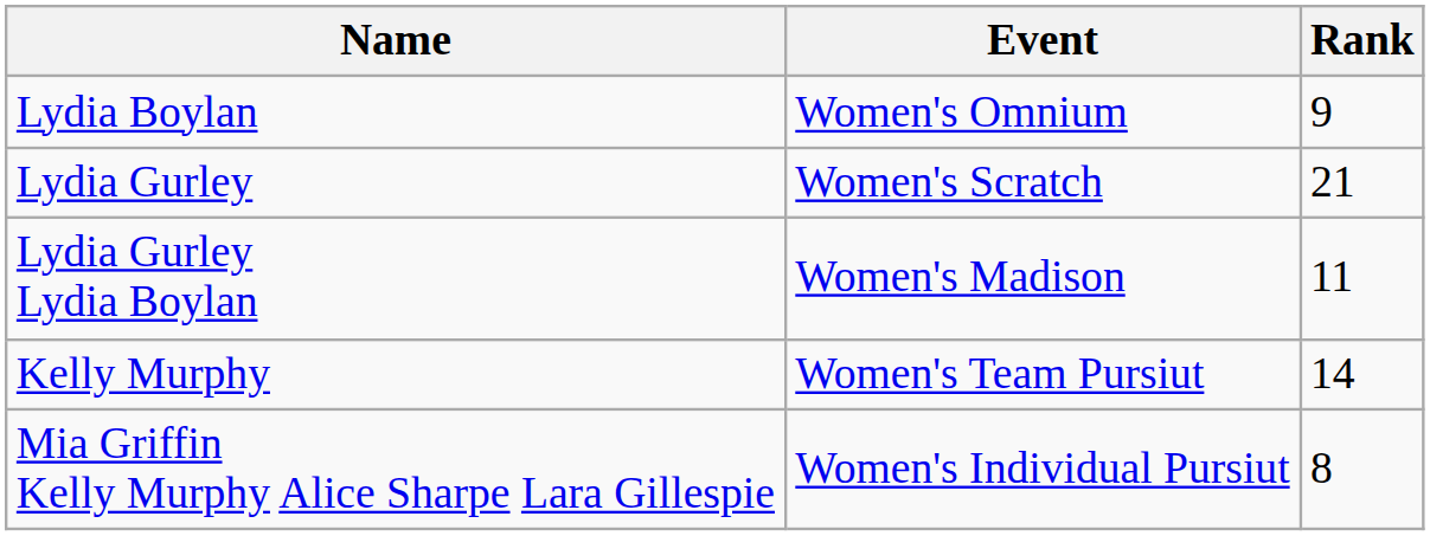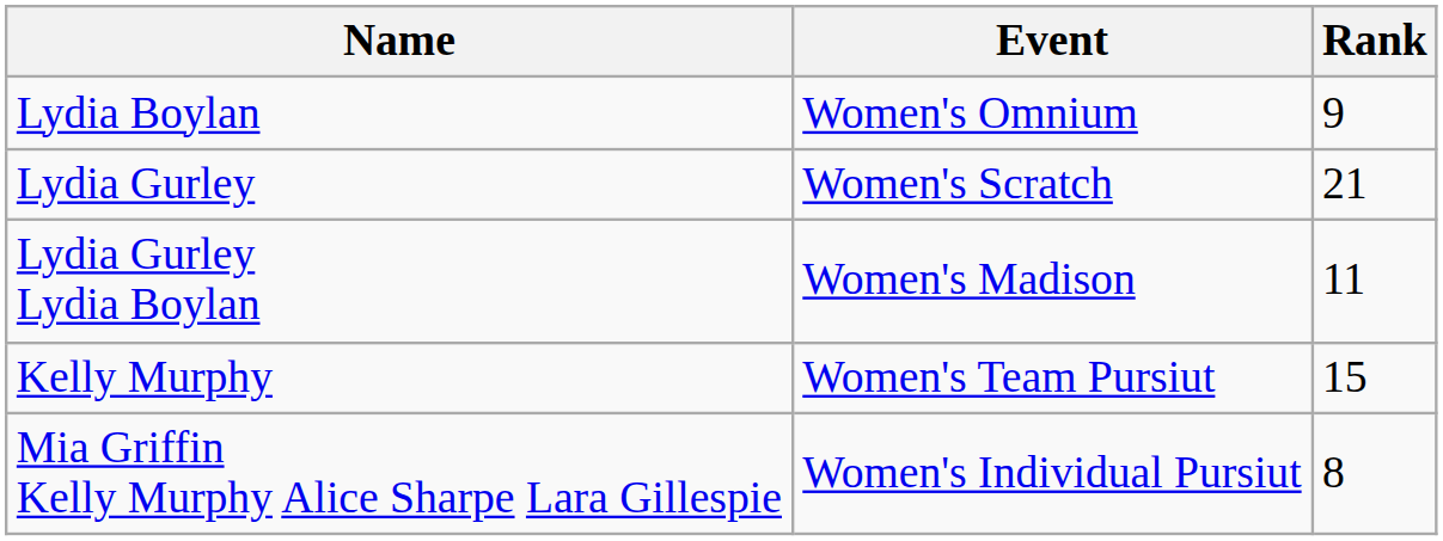Kelly Murphy | Rank: 14 -> 15
